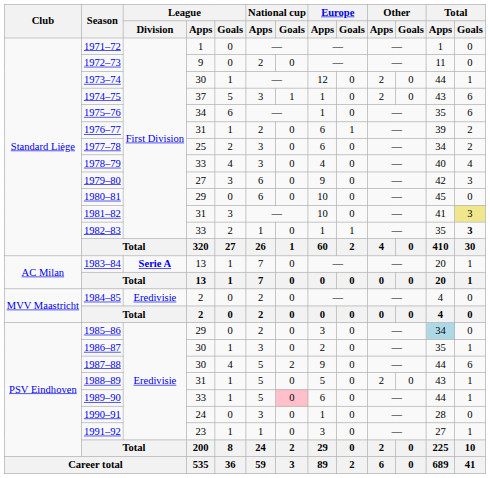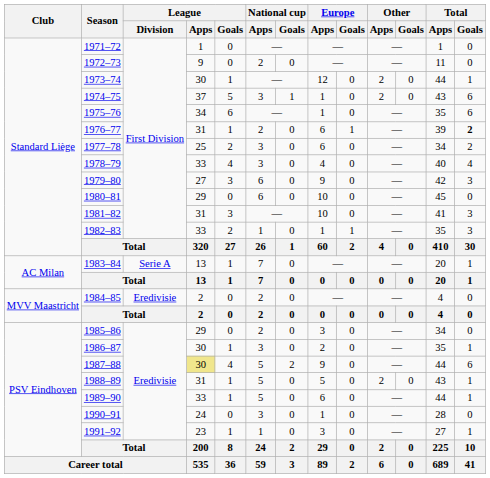1976–77 | Total / Goals: normal -> bold
1981–82 | Total / Goals: khaki background -> no background
1982–83 | Total / Goals: bold -> normal
1983–84 | League / Division: bold -> normal
1985–86 | Total / Apps: lightblue background -> no background
1987–88 | League / Apps: no background -> khaki background
1989–90 | National cup / Goals: pink background -> no background
